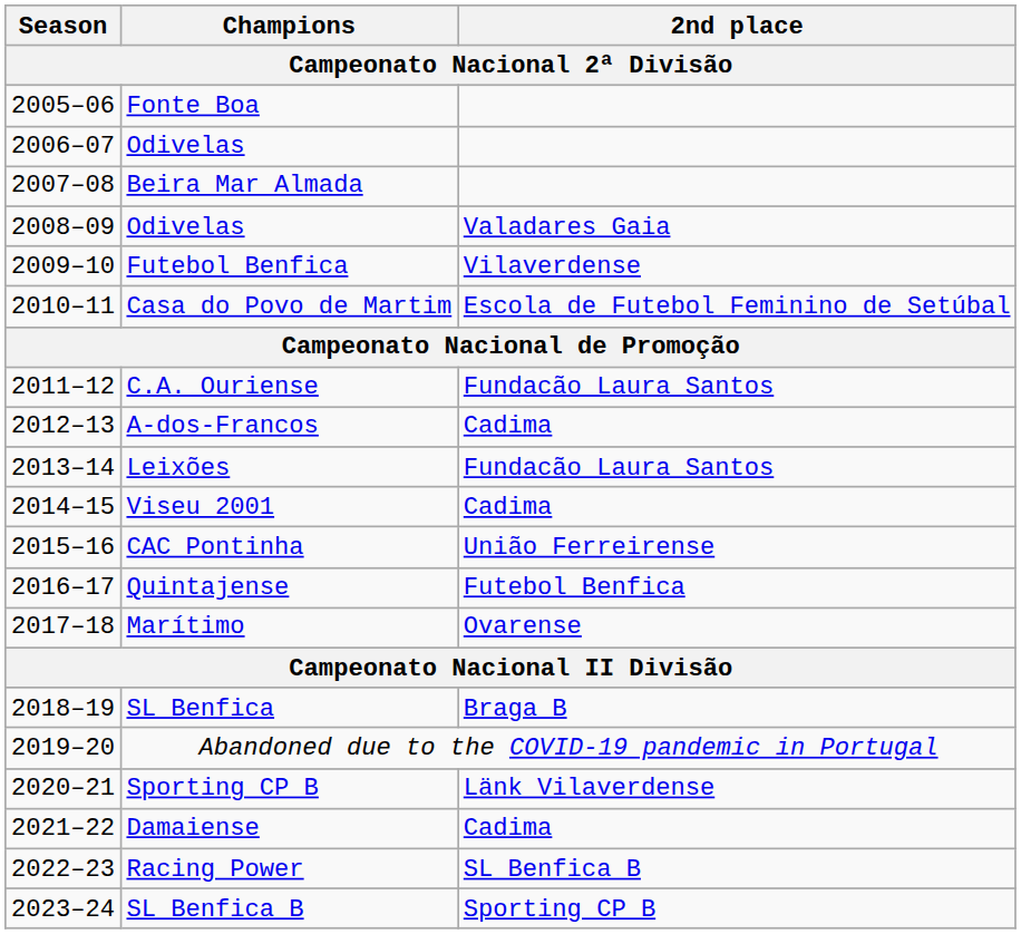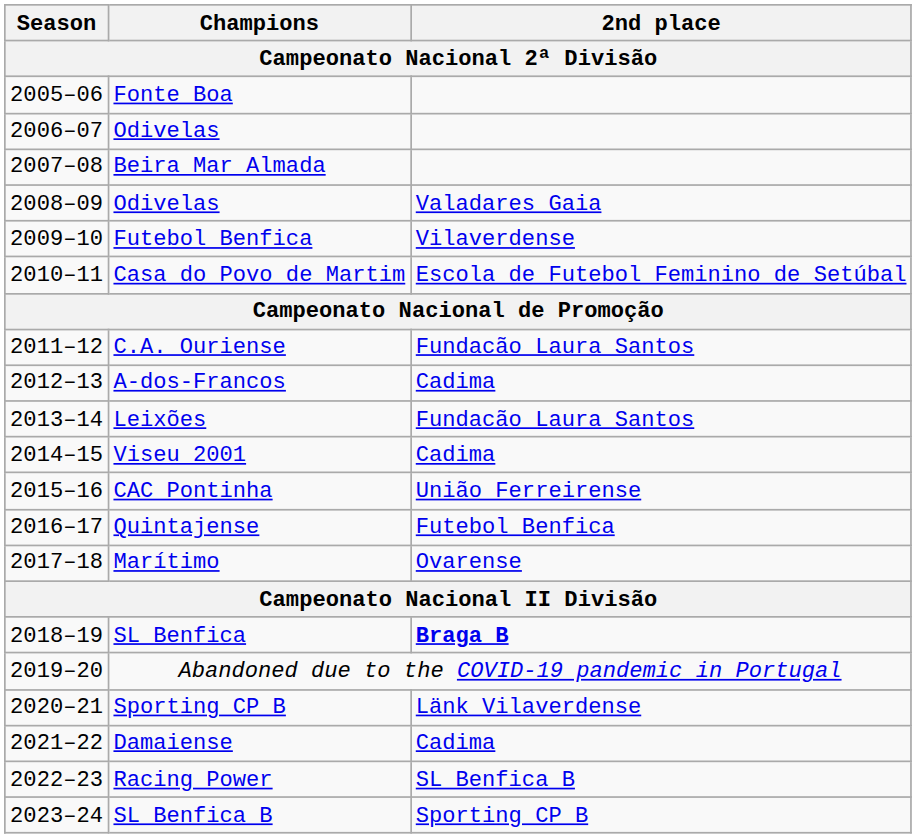SL Benfica | 2nd place: normal -> bold
